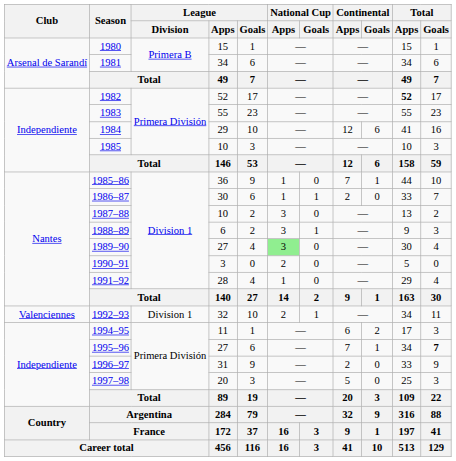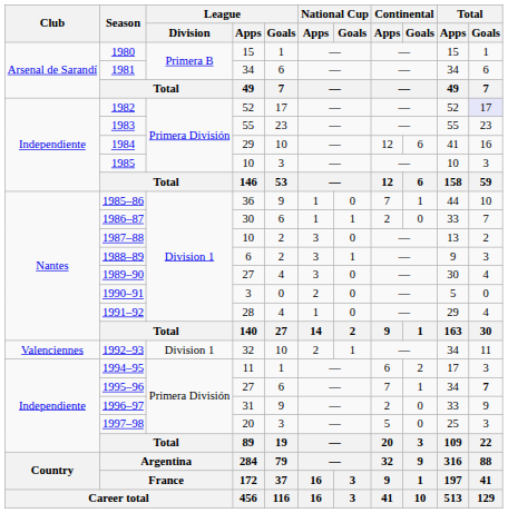1982 | Total / Apps: bold -> normal
1982 | Total / Goals: no background -> lavender background
1989–90 | National Cup / Apps: lightgreen background -> no background
